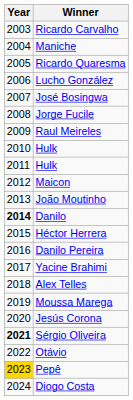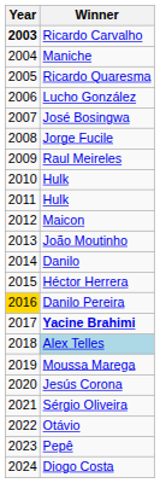row 2 | Year: normal -> bold
row 13 | Year: bold -> normal
row 15 | Year: no background -> gold background
row 16 | Winner: normal -> bold
row 17 | Winner: no background -> lightblue background
row 20 | Year: bold -> normal
row 22 | Year: gold background -> no background
